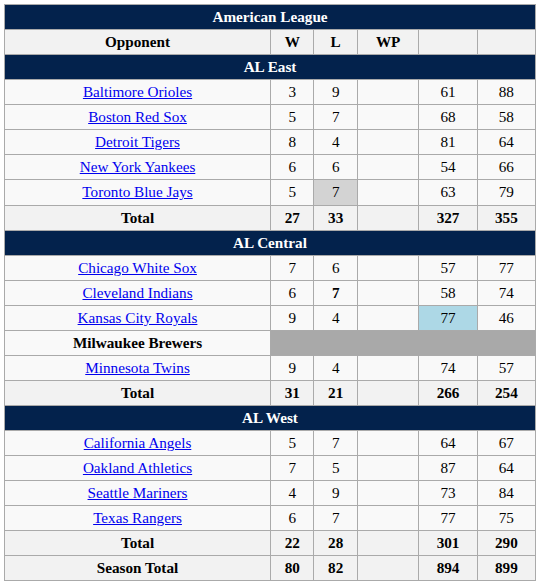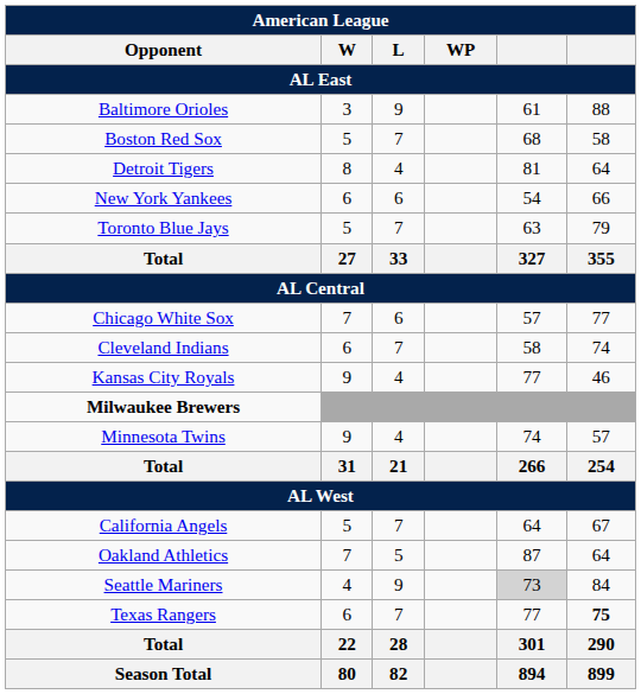Toronto Blue Jays | L: lightgrey background -> no background
Cleveland Indians | L: bold -> normal
Kansas City Royals | column 5: lightblue background -> no background
Seattle Mariners | column 5: no background -> lightgrey background
Texas Rangers | column 6: normal -> bold
